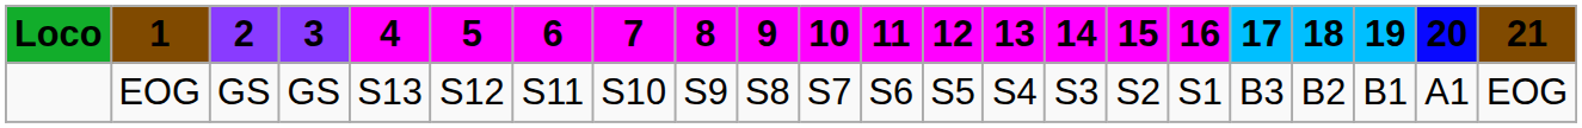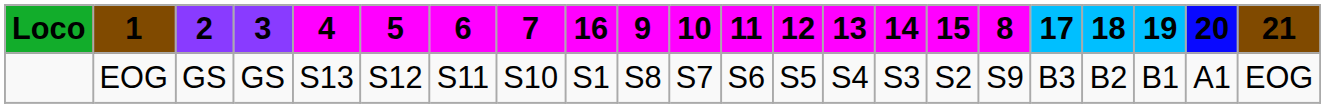columns swapped: 8 <-> 16
